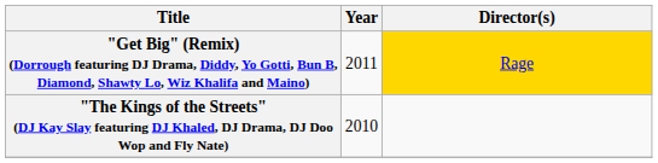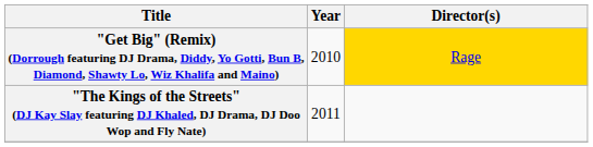row 2 | Year: 2011 -> 2010
row 3 | Year: 2010 -> 2011
